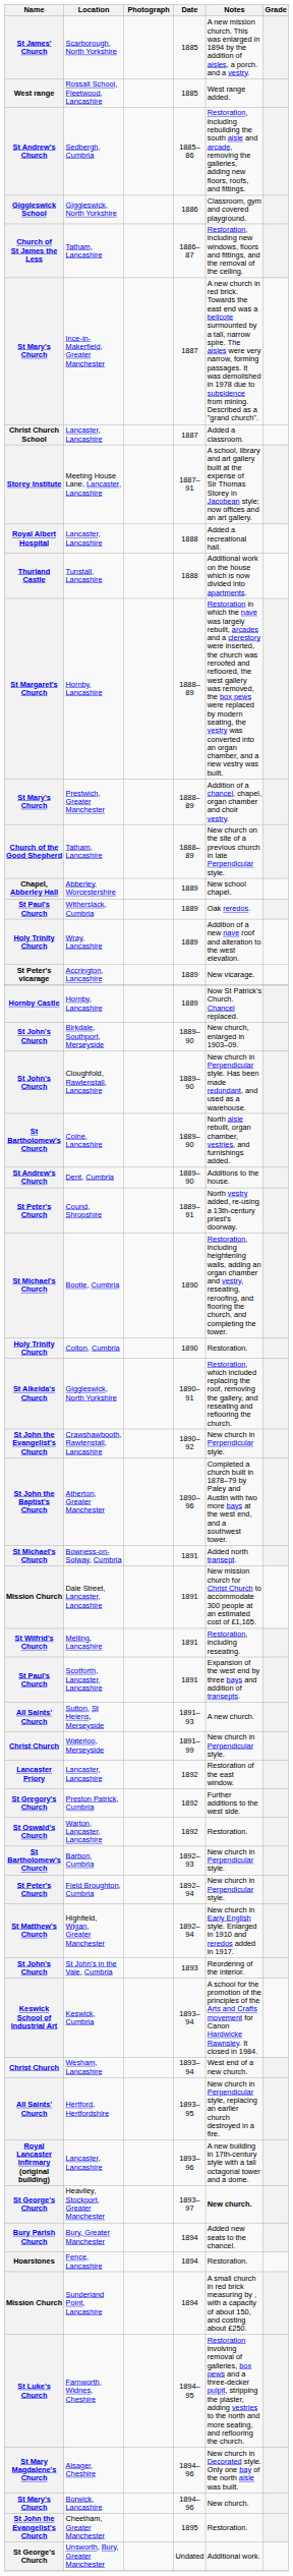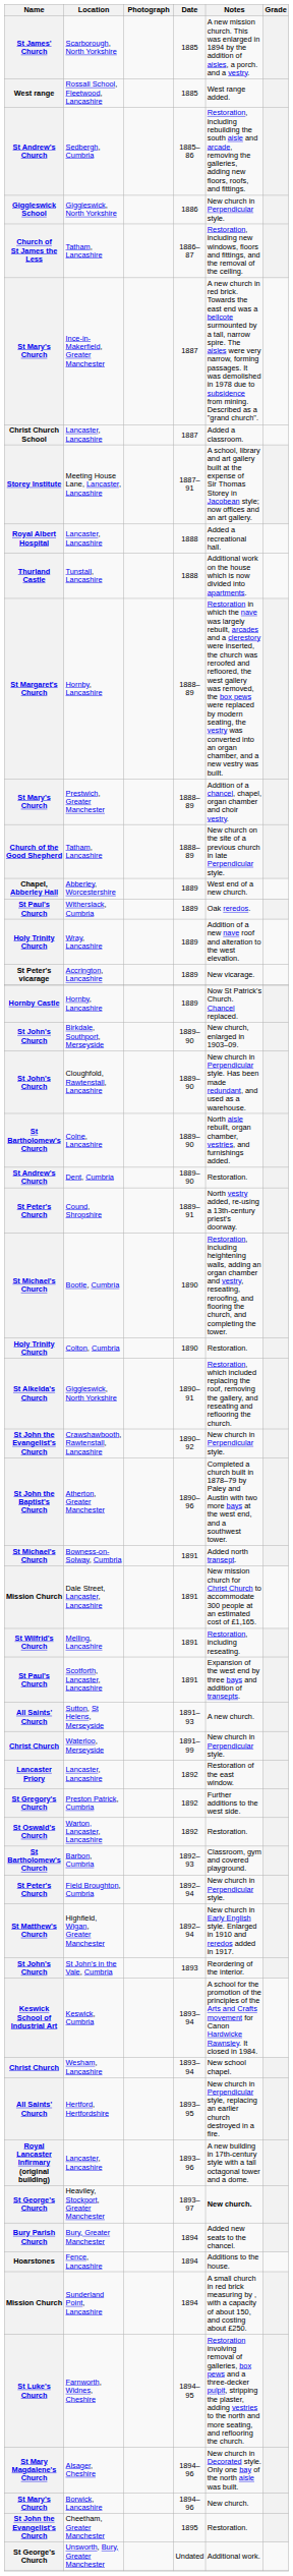Giggleswick School / Giggleswick, North Yorkshire | Notes: Classroom, gym and covered playground. -> New church in Perpendicular style.
Abberley, Worcestershire | Notes: New school chapel. -> West end of a new church.
Dent, Cumbria | Notes: Additions to the house. -> Restoration.
Barbon, Cumbria | Notes: New church in Perpendicular style. -> Classroom, gym and covered playground.
Wesham, Lancashire | Notes: West end of a new church. -> New school chapel.
Fence, Lancashire | Notes: Restoration. -> Additions to the house.
